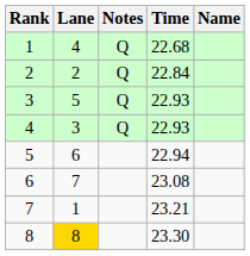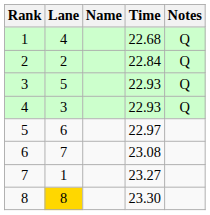columns swapped: Name <-> Notes
row 6 | Time: 22.94 -> 22.97
row 8 | Time: 23.21 -> 23.27
